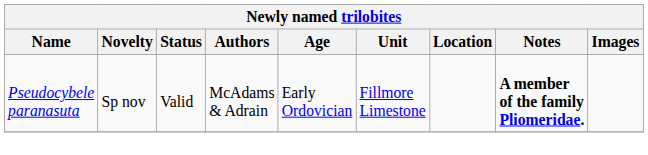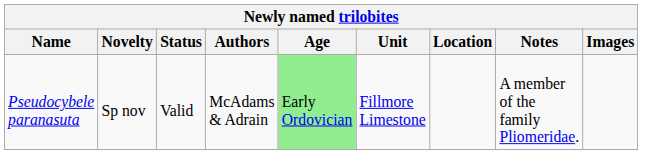Pseudocybele paranasuta | Age: no background -> lightgreen background
Pseudocybele paranasuta | Notes: bold -> normal
